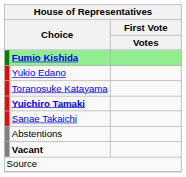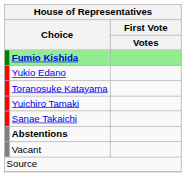Yuichiro Tamaki | column 2: bold -> normal
Abstentions | column 2: normal -> bold
Vacant | column 2: bold -> normal
